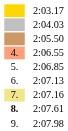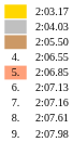2:06.55 | column 1: lightsalmon background -> no background
2:06.85 | column 1: no background -> lightsalmon background
2:07.16 | column 1: khaki background -> no background
2:07.61 | column 1: bold -> normal
